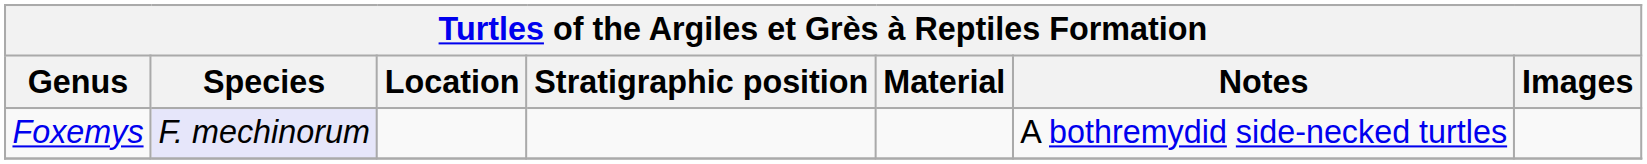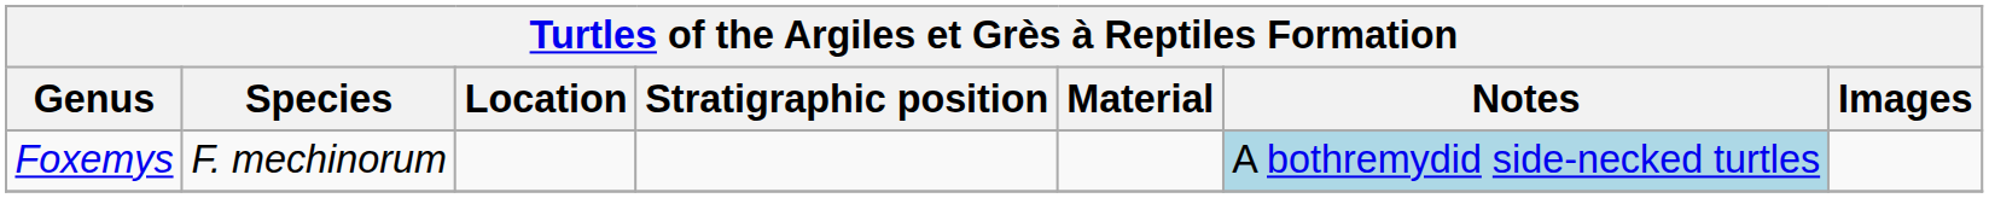Foxemys | Species: lavender background -> no background
Foxemys | Notes: no background -> lightblue background
